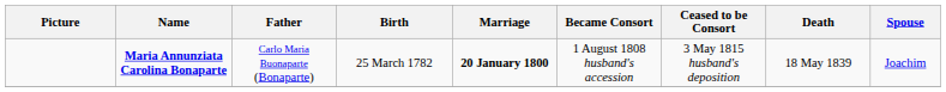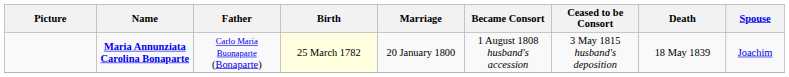Maria Annunziata Carolina Bonaparte | Birth: no background -> lightyellow background
Maria Annunziata Carolina Bonaparte | Marriage: bold -> normal
